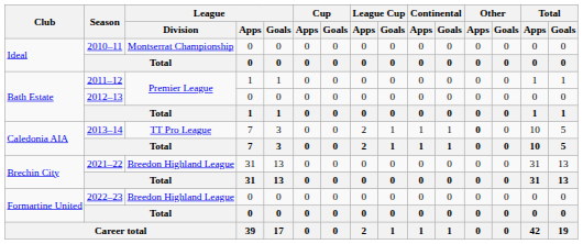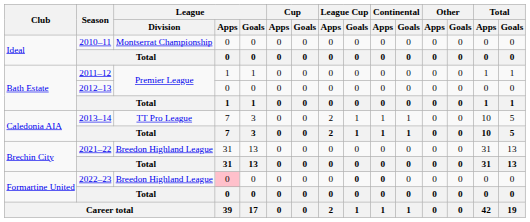2013–14 | Other / Apps: bold -> normal
2022–23 | League / Apps: no background -> pink background
2022–23 | League Cup / Goals: normal -> bold
2022–23 | Continental / Apps: normal -> bold
